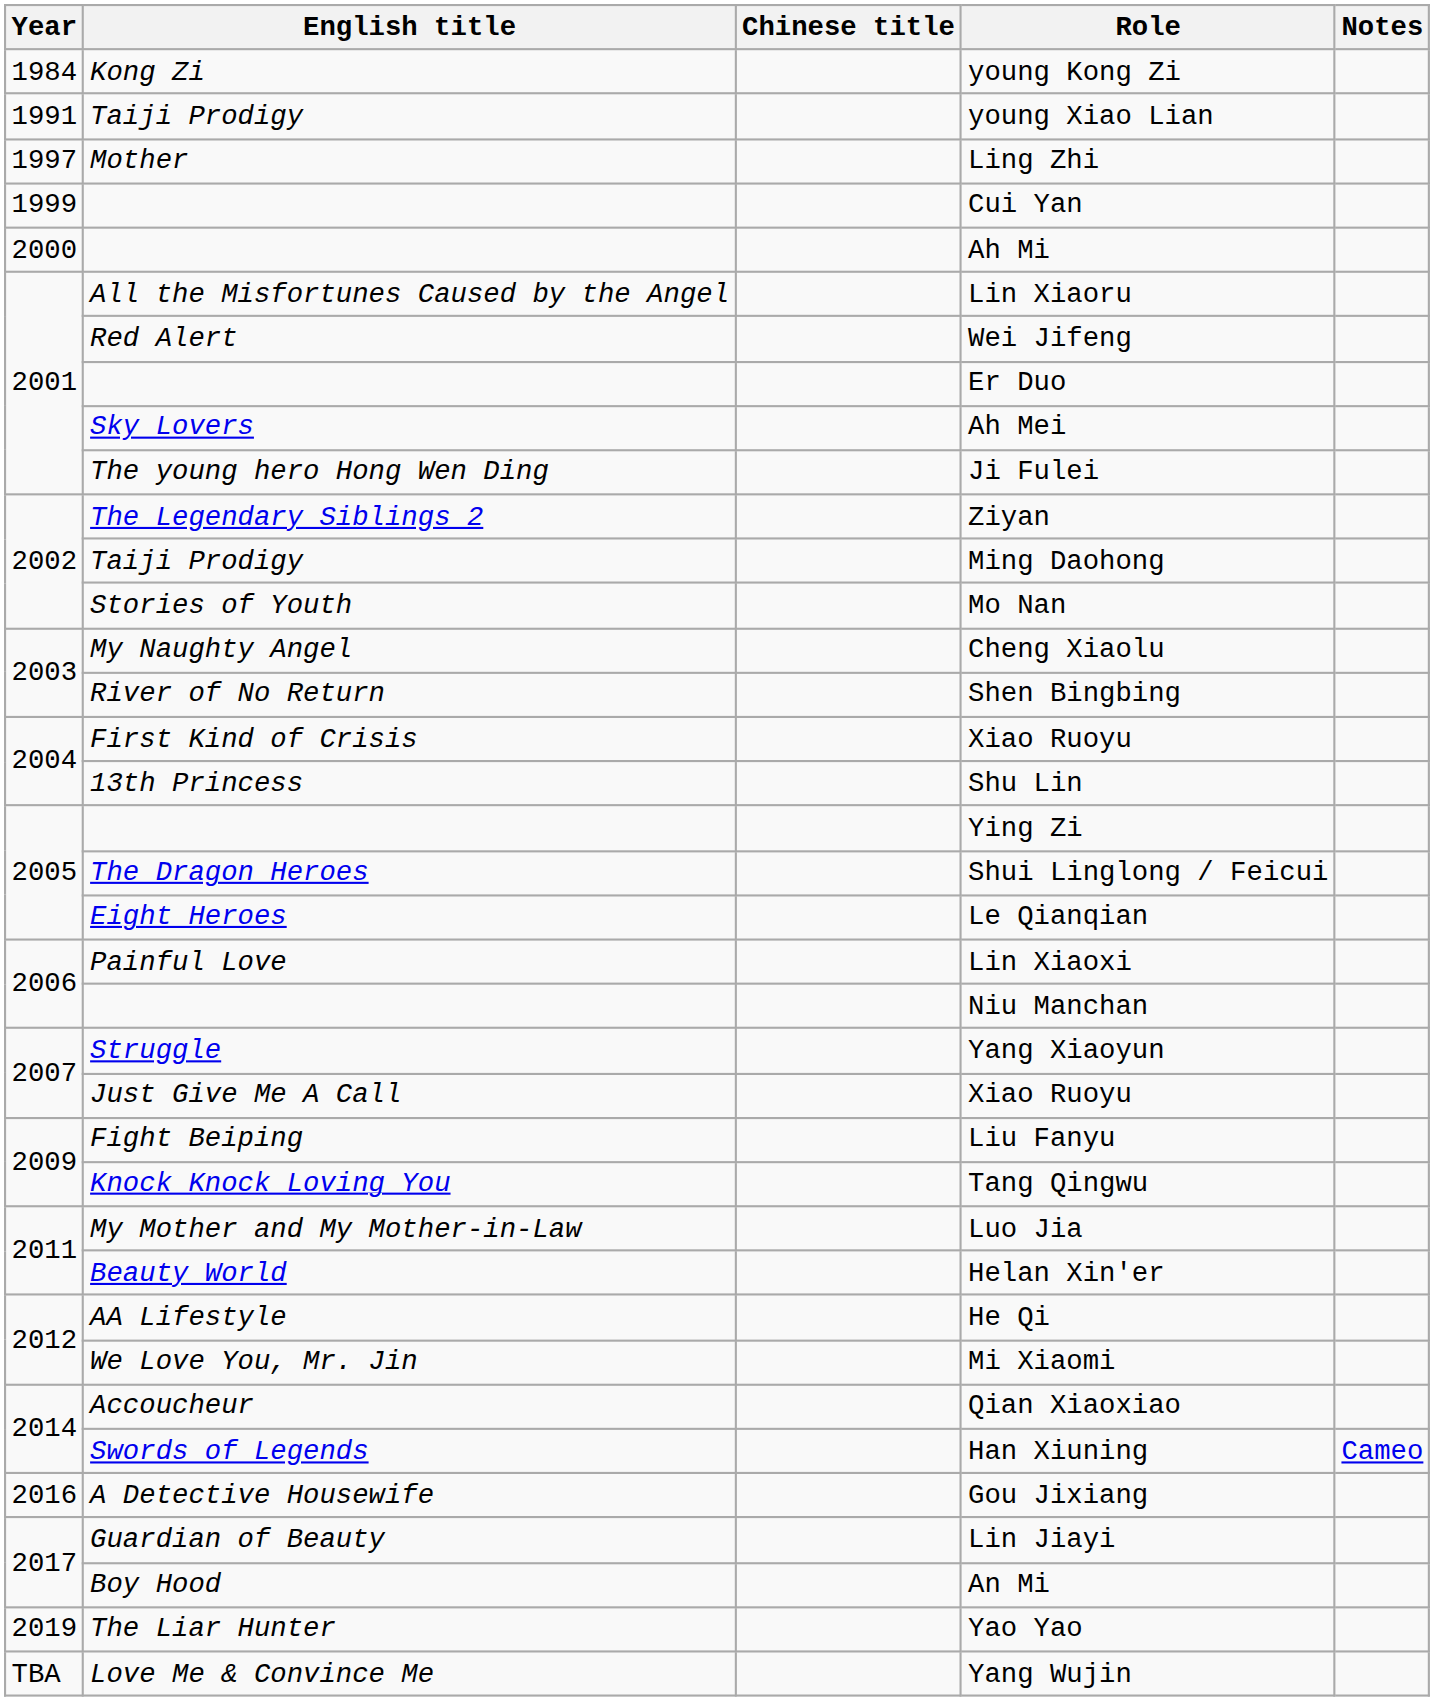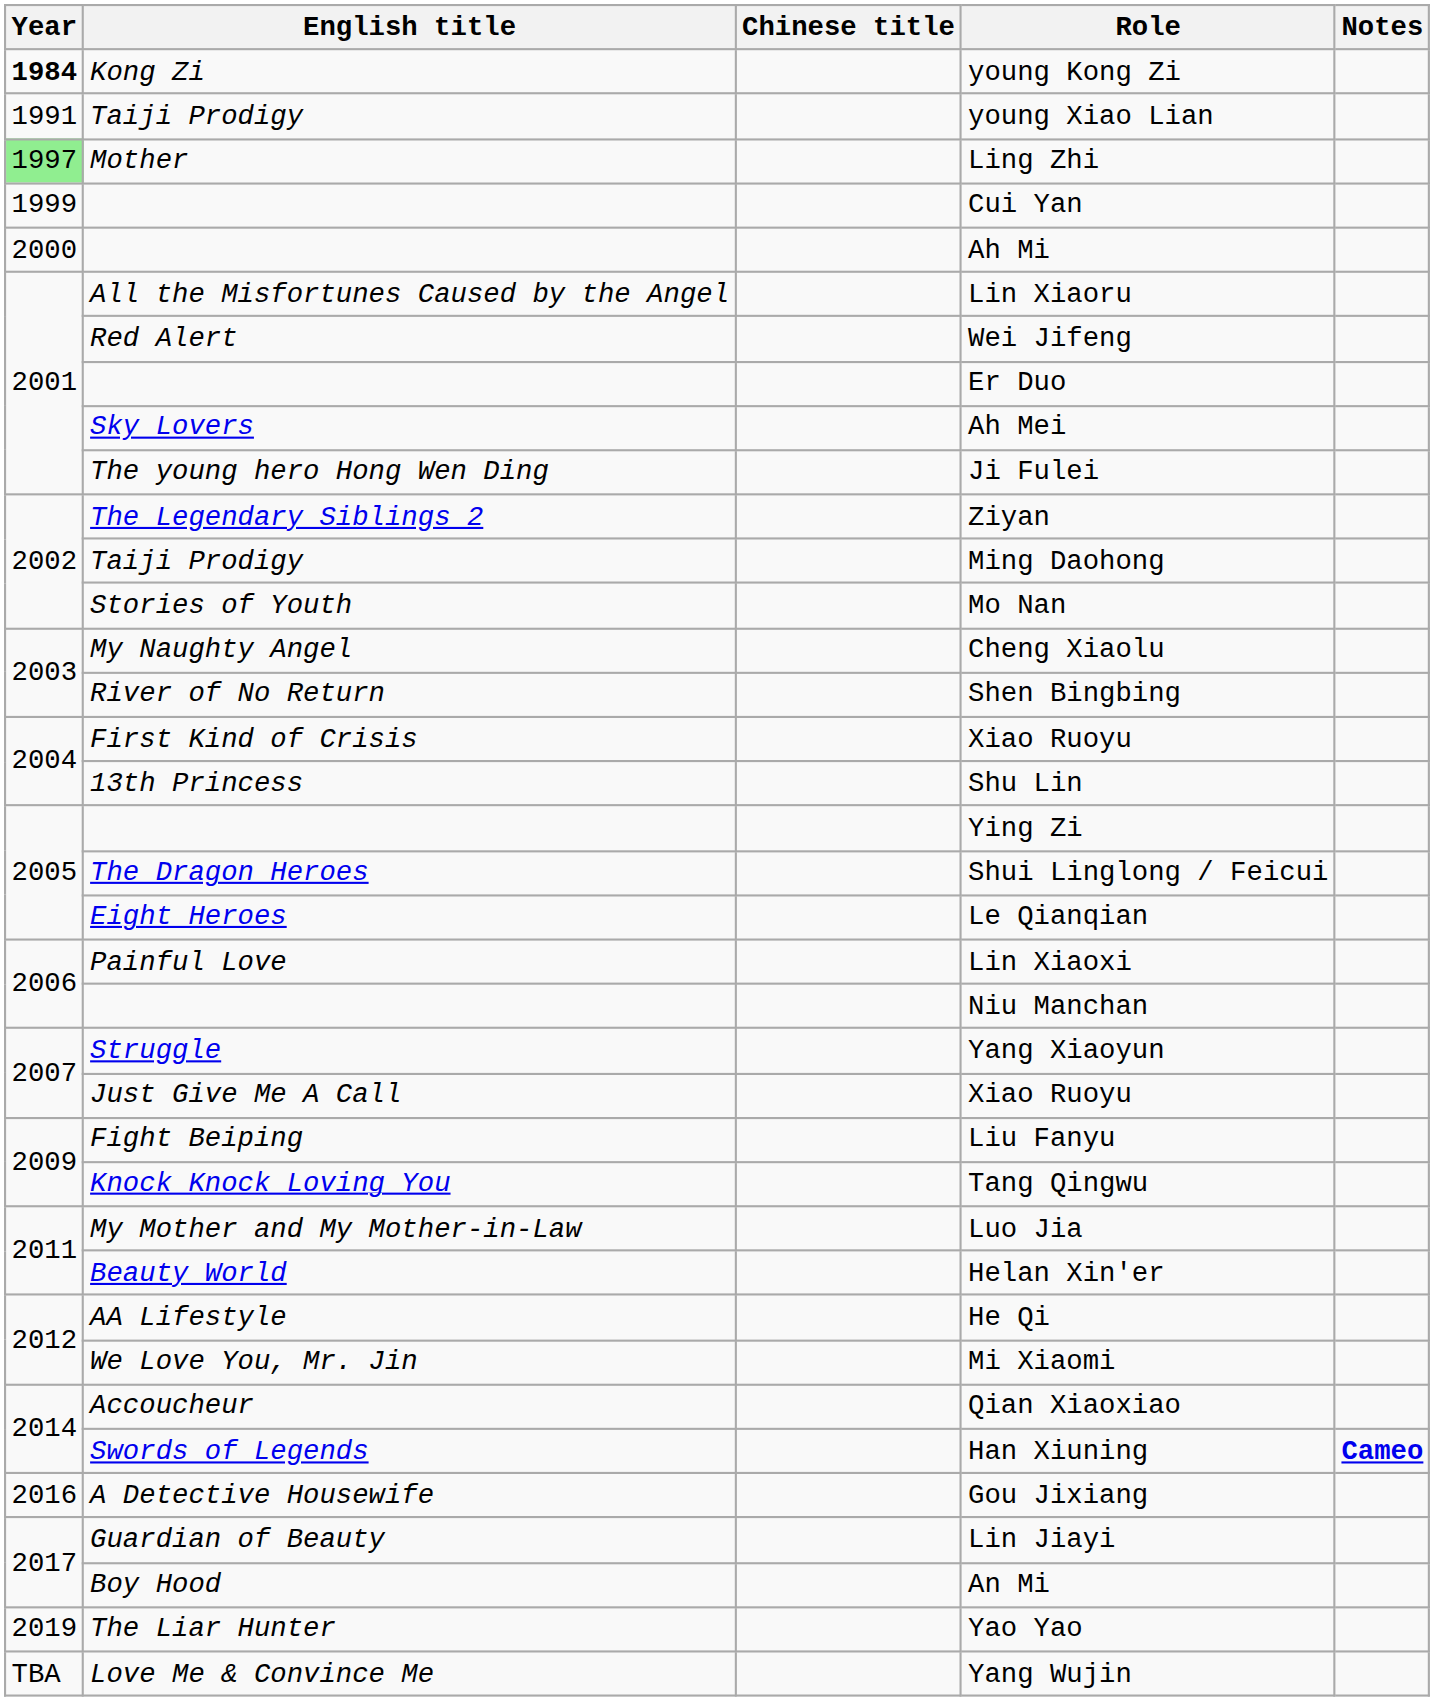young Kong Zi | Year: normal -> bold
Ling Zhi | Year: no background -> lightgreen background
Han Xiuning | Notes: normal -> bold
